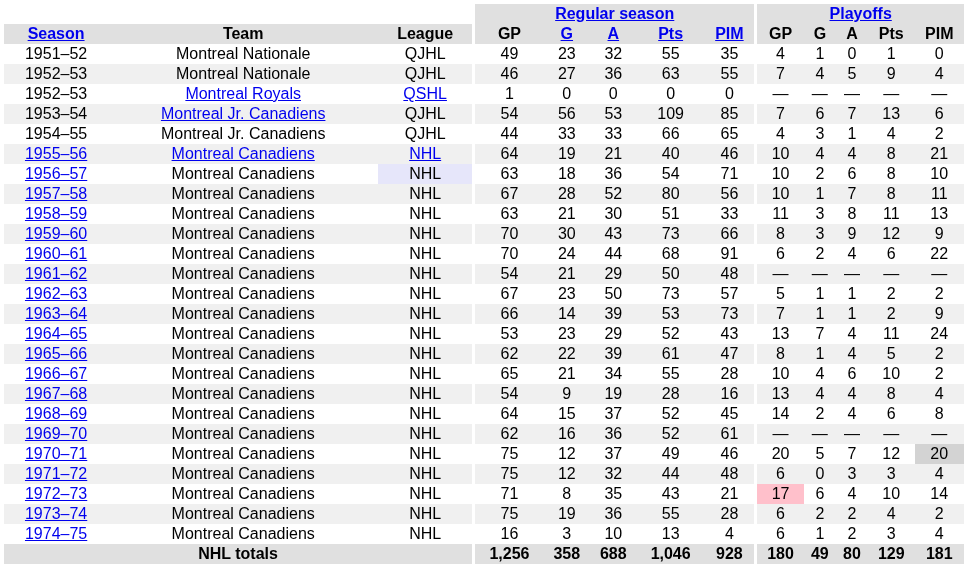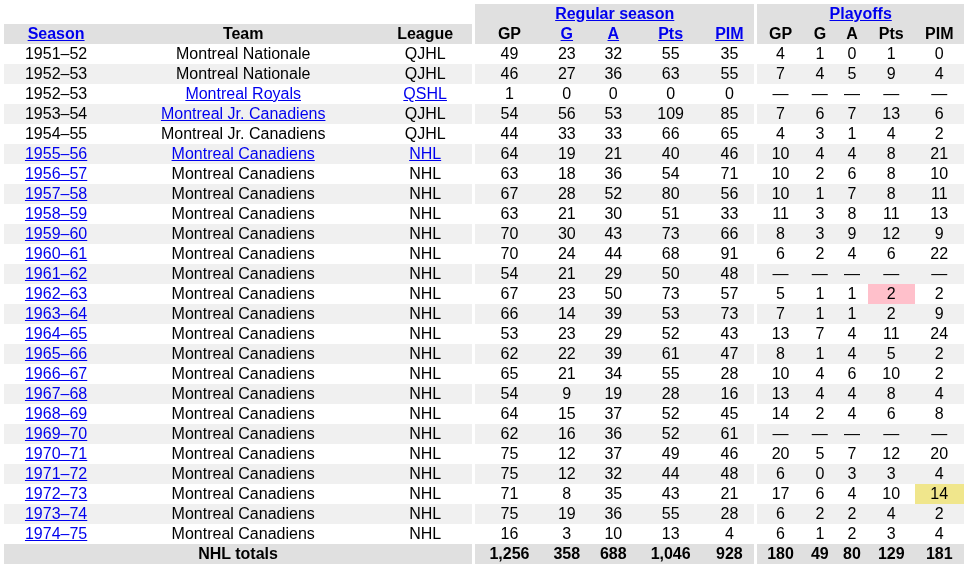1956–57 | League: lavender background -> no background
1962–63 | Playoffs / Pts: no background -> pink background
1970–71 | Playoffs / PIM: lightgrey background -> no background
1972–73 | Playoffs / GP: pink background -> no background
1972–73 | Playoffs / PIM: no background -> khaki background
